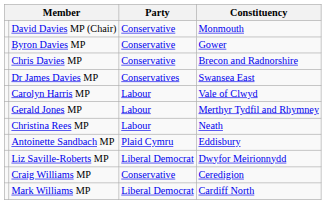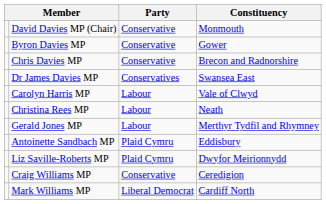rows swapped: Gerald Jones MP <-> Christina Rees MP
Liz Saville-Roberts MP | Party: Liberal Democrat -> Plaid Cymru
